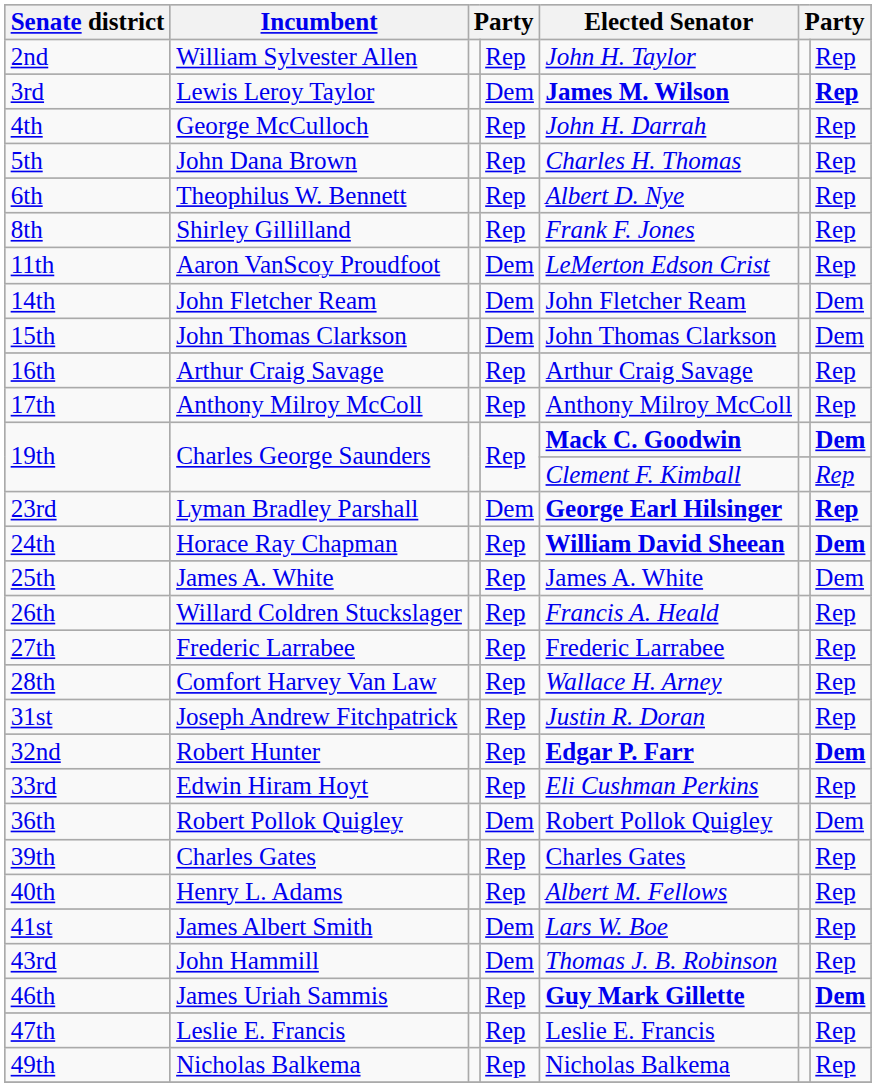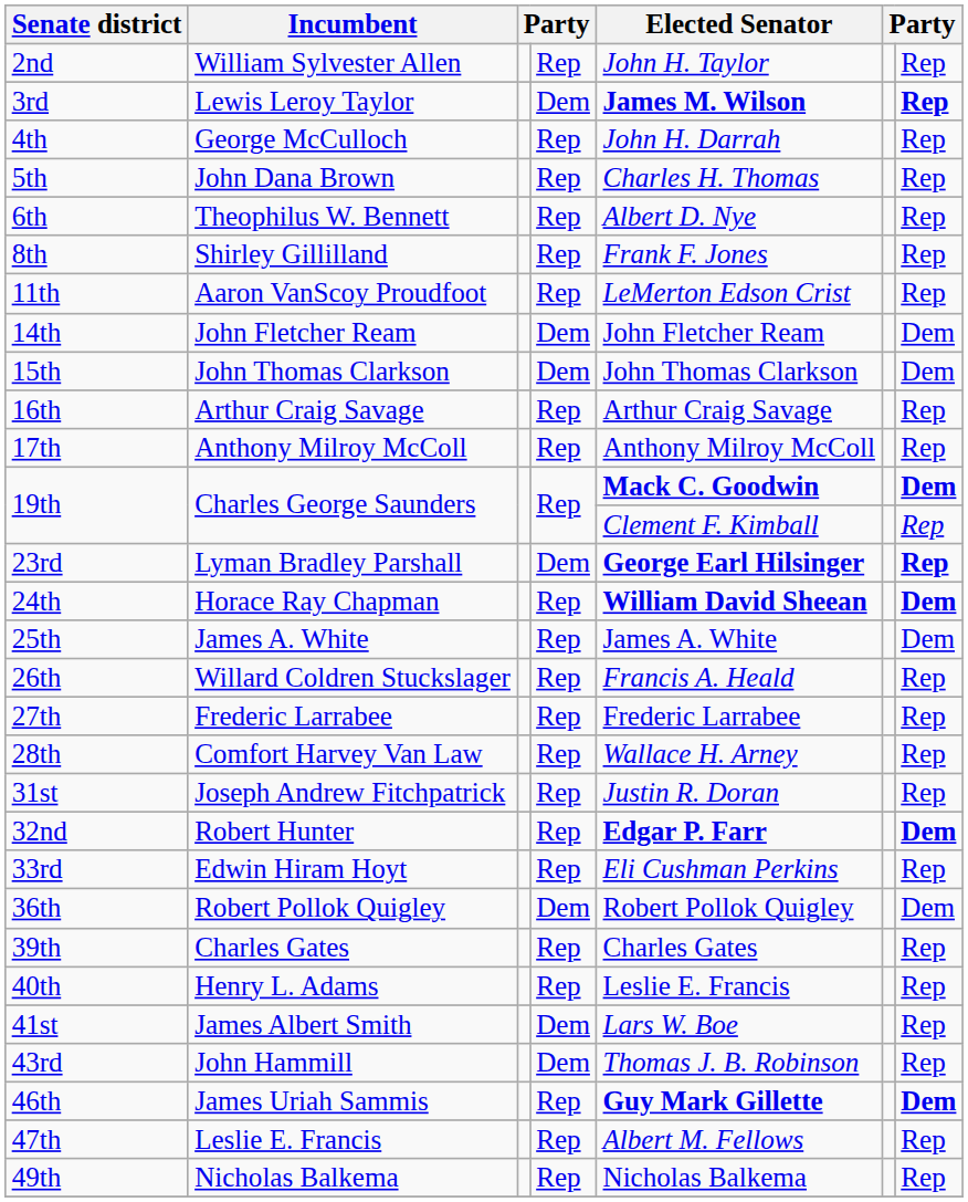11th | column 4: Dem -> Rep
40th | Elected Senator: Albert M. Fellows -> Leslie E. Francis
47th | Elected Senator: Leslie E. Francis -> Albert M. Fellows
